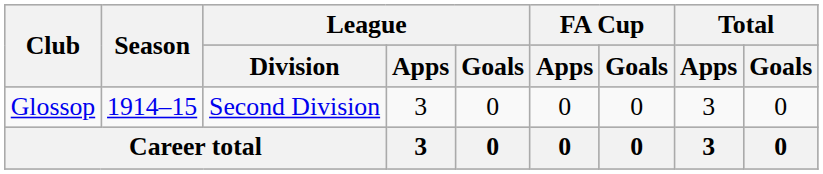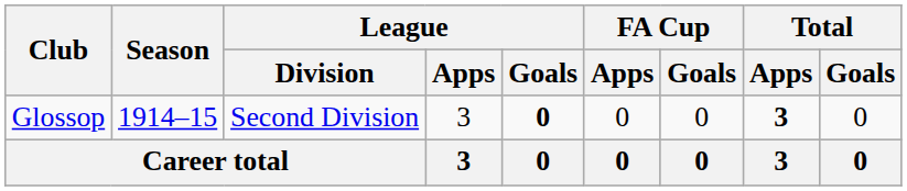Glossop | League / Goals: normal -> bold
Glossop | Total / Apps: normal -> bold
